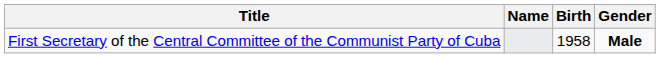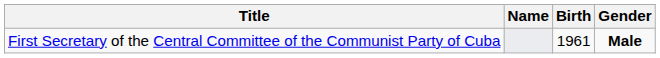row 2 | Birth: 1958 -> 1961
